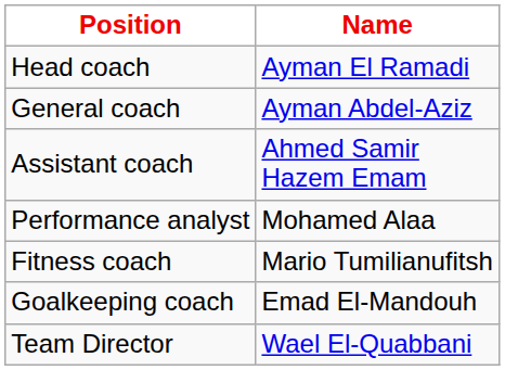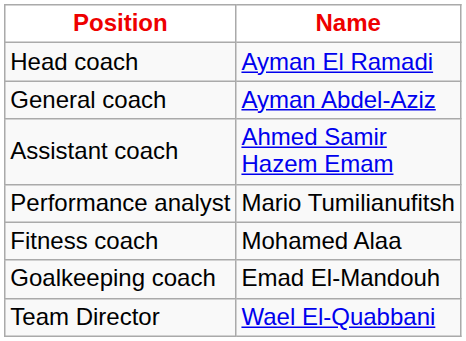Performance analyst | Name: Mohamed Alaa -> Mario Tumilianufitsh
Fitness coach | Name: Mario Tumilianufitsh -> Mohamed Alaa
